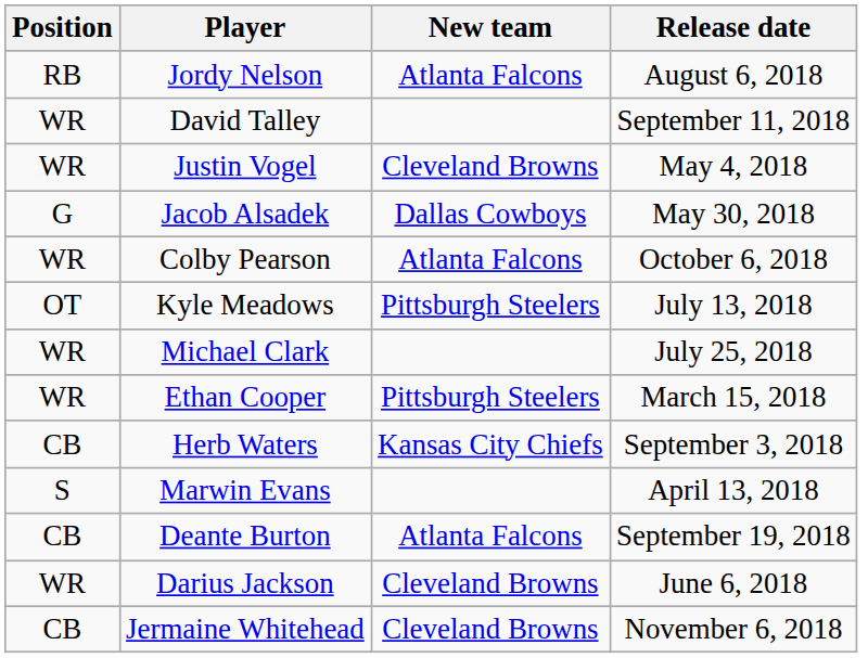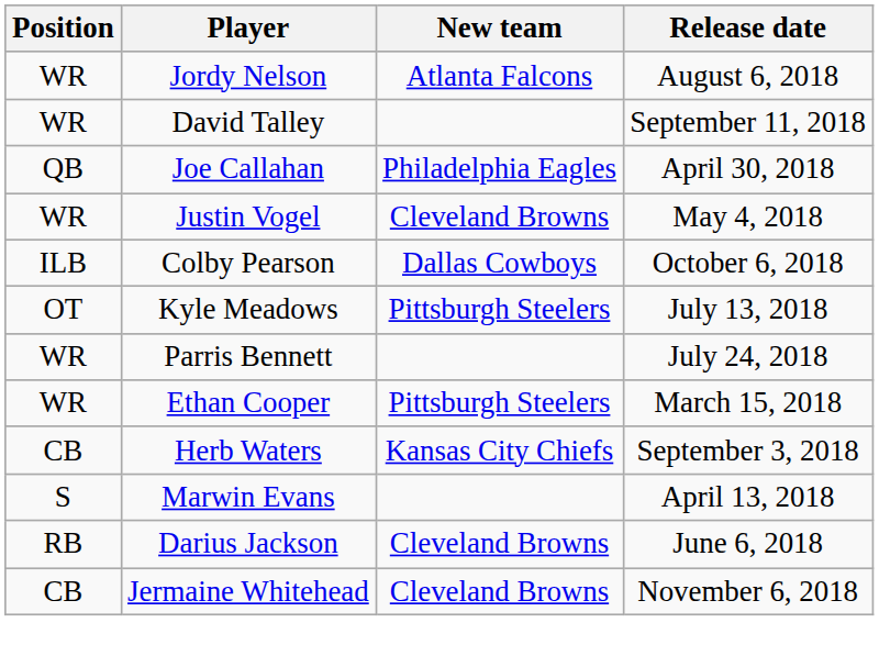Jordy Nelson | Position: RB -> WR
+ row: QB | Joe Callahan | Philadelphia Eagles | April 30, 2018
- row: G | Jacob Alsadek | Dallas Cowboys | May 30, 2018
Colby Pearson | Position: WR -> ILB
Colby Pearson | New team: Atlanta Falcons -> Dallas Cowboys
+ row: WR | Parris Bennett | July 24, 2018
- row: WR | Michael Clark | July 25, 2018
- row: CB | Deante Burton | Atlanta Falcons | September 19, 2018
Darius Jackson | Position: WR -> RB
